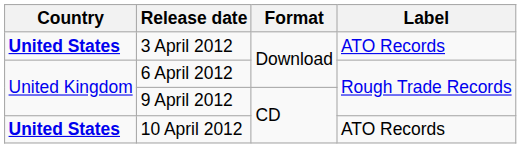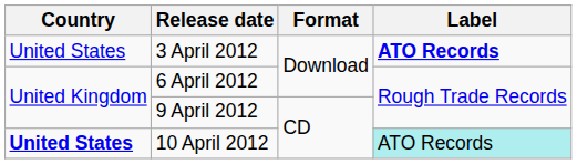3 April 2012 | Country: bold -> normal
3 April 2012 | Label: normal -> bold
10 April 2012 | Label: no background -> paleturquoise background
